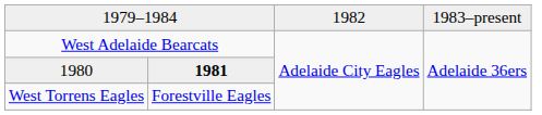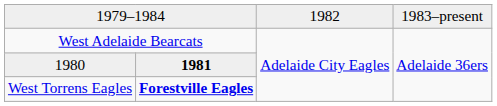West Torrens Eagles | column 2: normal -> bold
